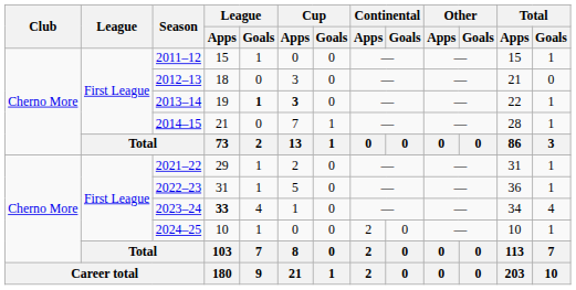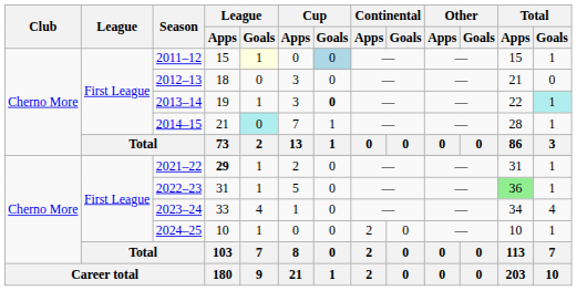2011–12 | League / Goals: no background -> lightyellow background
2011–12 | Cup / Goals: no background -> lightblue background
2013–14 | League / Goals: bold -> normal
2013–14 | Cup / Apps: bold -> normal
2013–14 | Cup / Goals: normal -> bold
2013–14 | Total / Goals: no background -> paleturquoise background
2014–15 | League / Goals: no background -> paleturquoise background
2021–22 | League / Apps: normal -> bold
2022–23 | Total / Apps: no background -> lightgreen background
2023–24 | League / Apps: bold -> normal
